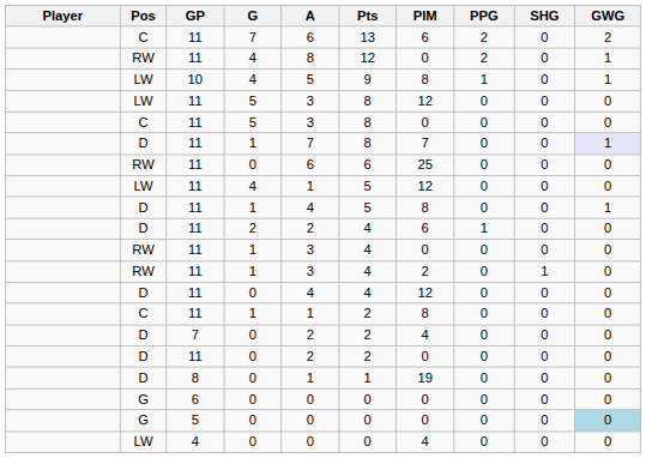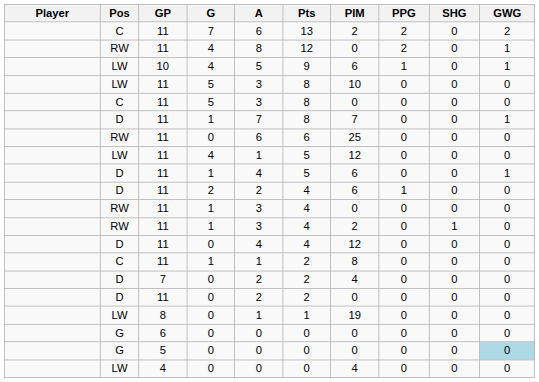row 2 | PIM: 6 -> 2
row 4 | PIM: 8 -> 6
row 5 | PIM: 12 -> 10
row 7 | GWG: lavender background -> no background
row 10 | PIM: 8 -> 6
row 18 | Pos: D -> LW
